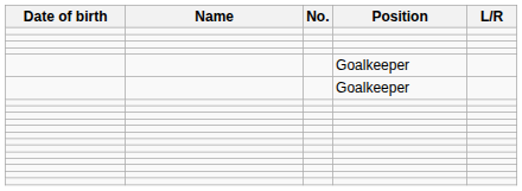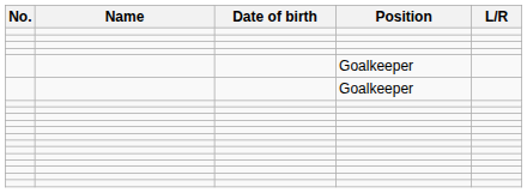columns swapped: No. <-> Date of birth
